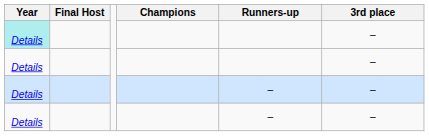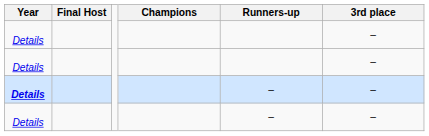row 2 | Year: paleturquoise background -> no background
row 4 | Year: normal -> bold
